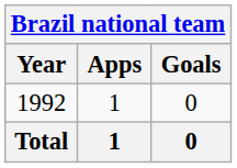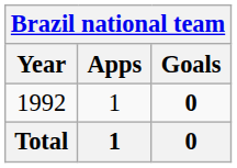1992 | Goals: normal -> bold
